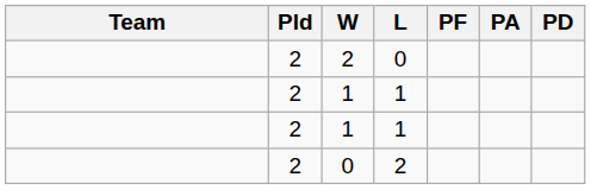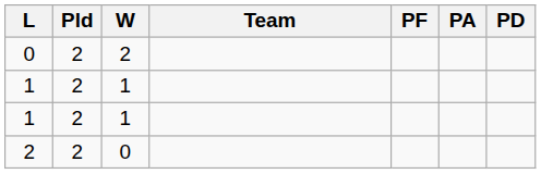columns swapped: Team <-> L
